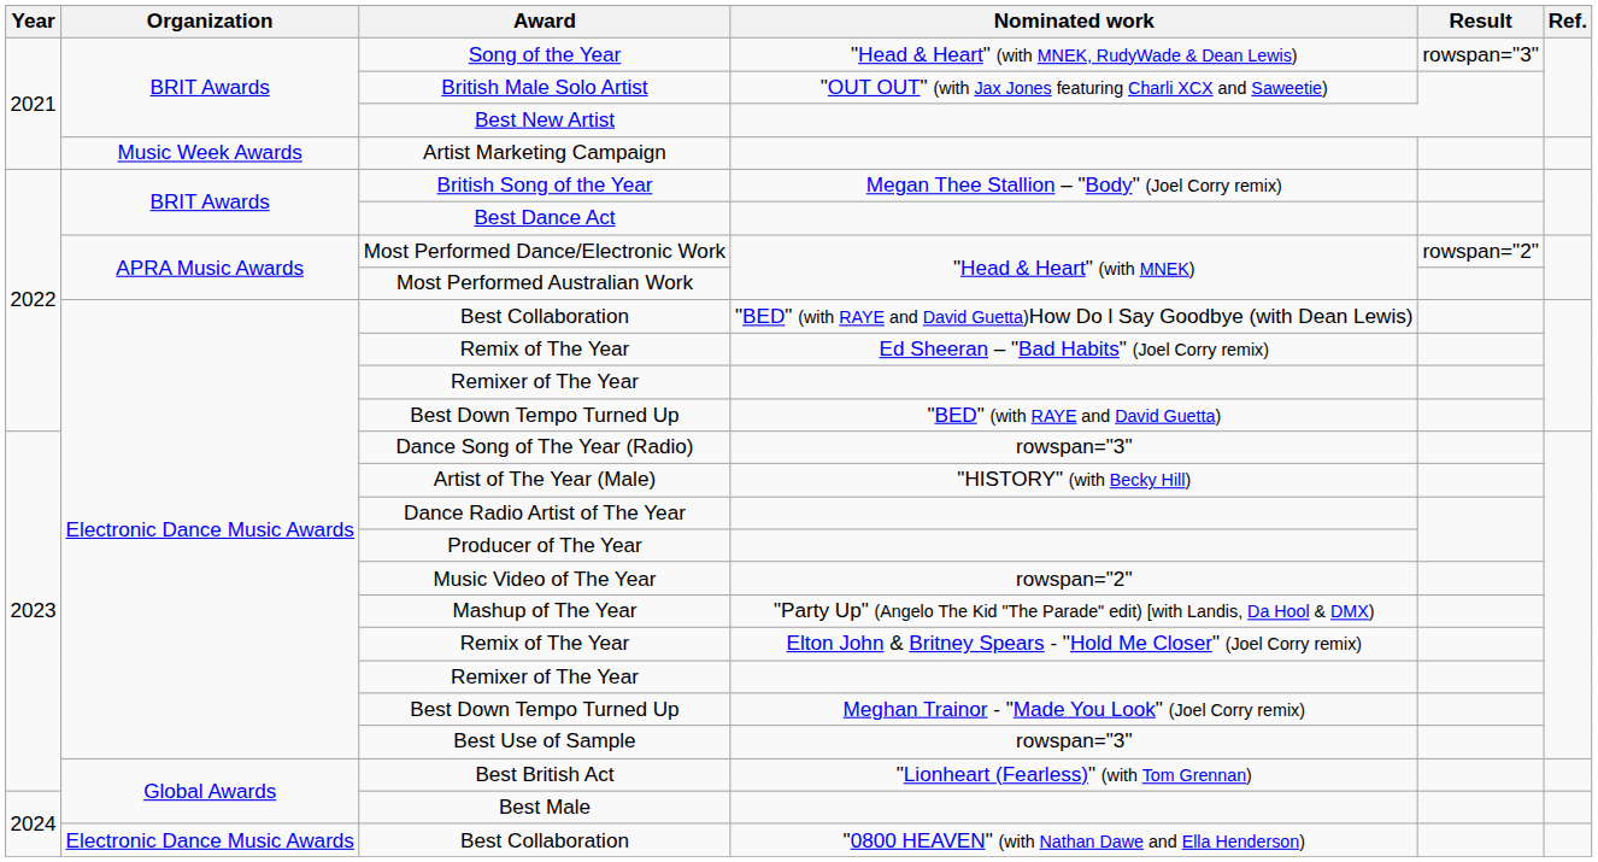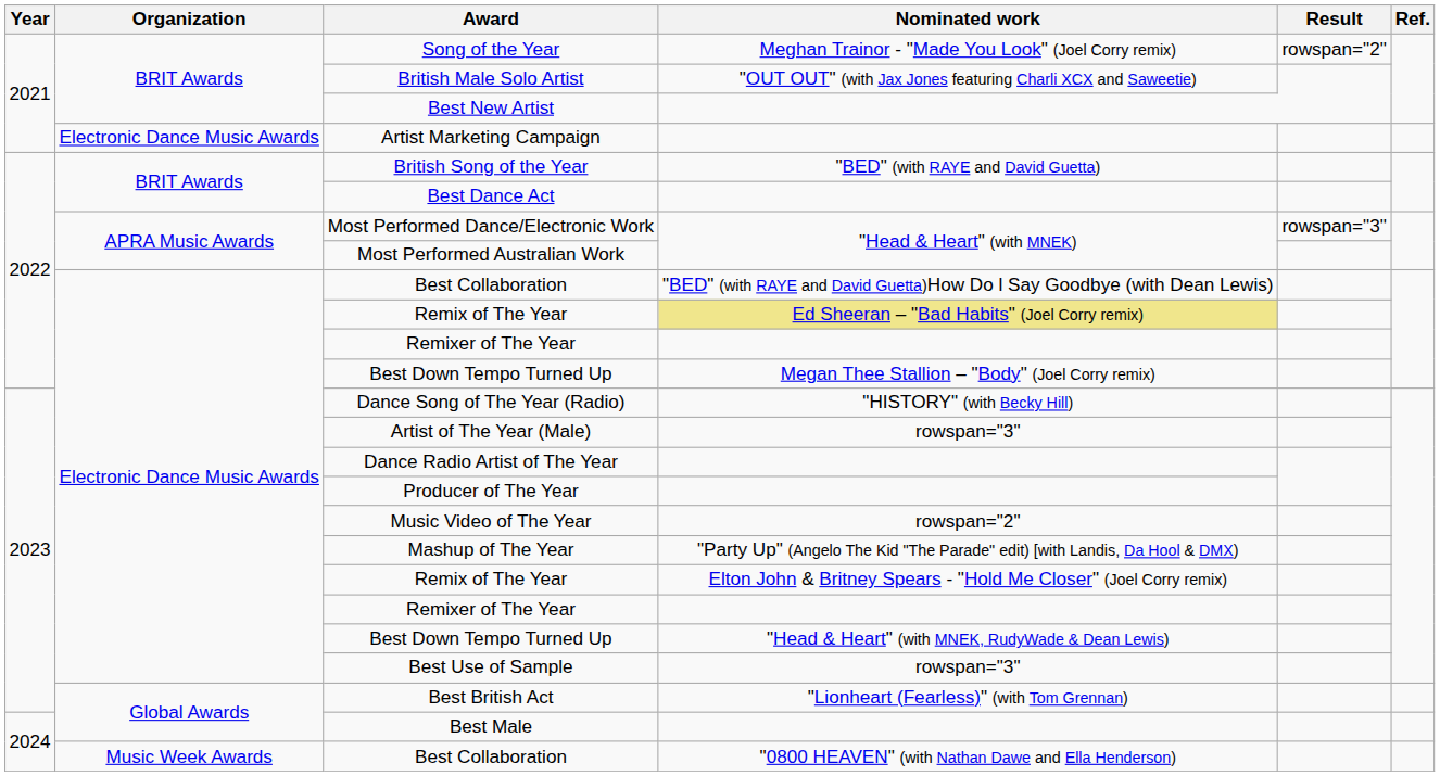Song of the Year | Nominated work: "Head & Heart" (with MNEK, RudyWade & Dean Lewis) -> Meghan Trainor - "Made You Look" (Joel Corry remix)
Song of the Year | Result: rowspan="3" -> rowspan="2"
Artist Marketing Campaign | Organization: Music Week Awards -> Electronic Dance Music Awards
British Song of the Year | Nominated work: Megan Thee Stallion – "Body" (Joel Corry remix) -> "BED" (with RAYE and David Guetta)
Most Performed Dance/Electronic Work | Result: rowspan="2" -> rowspan="3"
2022 / Remix of The Year | Nominated work: no background -> khaki background
2022 / Best Down Tempo Turned Up | Nominated work: "BED" (with RAYE and David Guetta) -> Megan Thee Stallion – "Body" (Joel Corry remix)
Dance Song of The Year (Radio) | Nominated work: rowspan="3" -> "HISTORY" (with Becky Hill)
Artist of The Year (Male) | Nominated work: "HISTORY" (with Becky Hill) -> rowspan="3"
2023 / Best Down Tempo Turned Up | Nominated work: Meghan Trainor - "Made You Look" (Joel Corry remix) -> "Head & Heart" (with MNEK, RudyWade & Dean Lewis)
2024 / Best Collaboration | Organization: Electronic Dance Music Awards -> Music Week Awards
